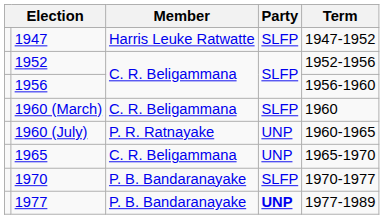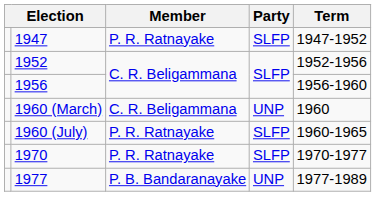1947 | Member: Harris Leuke Ratwatte -> P. R. Ratnayake
1960 (March) | Party: SLFP -> UNP
1960 (July) | Party: UNP -> SLFP
- row: 1965 | C. R. Beligammana | UNP | 1965-1970
1970 | Member: P. B. Bandaranayake -> P. R. Ratnayake
1977 | Party: bold -> normal
